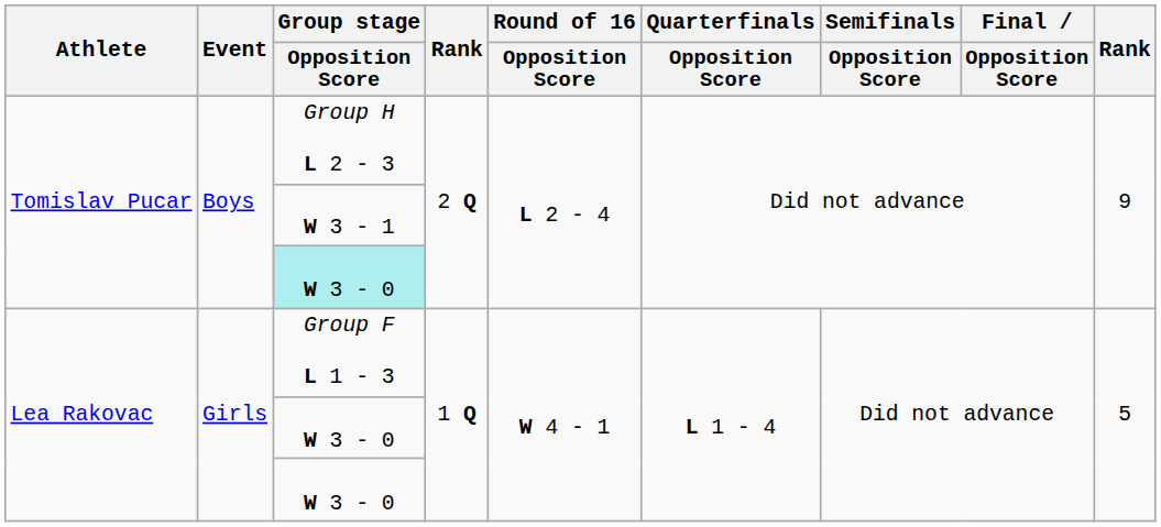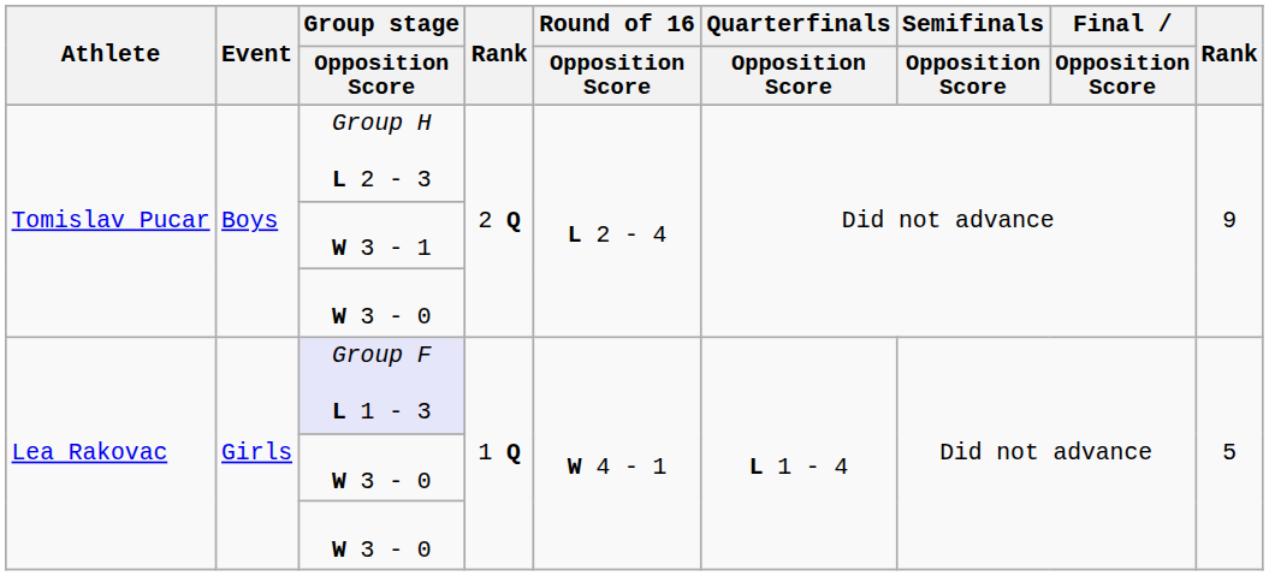Tomislav Pucar / W 3 - 0 | Group stage / Opposition Score: paleturquoise background -> no background
Group F L 1 - 3 | Group stage / Opposition Score: no background -> lavender background
